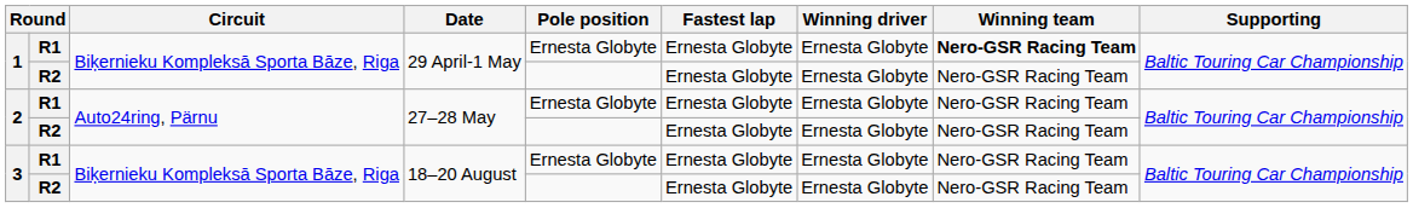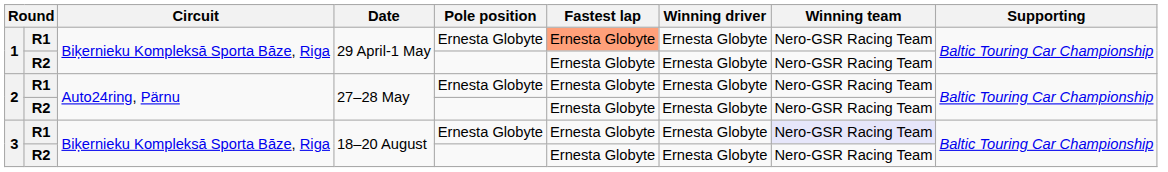1 / R1 | Fastest lap: no background -> lightsalmon background
1 / R1 | Winning team: bold -> normal
3 / R1 | Winning team: no background -> lavender background
